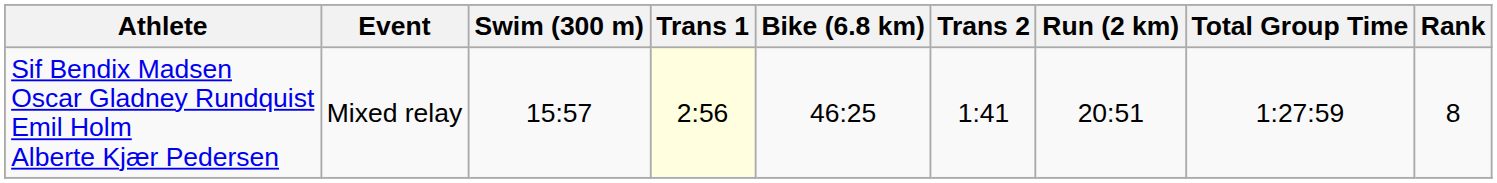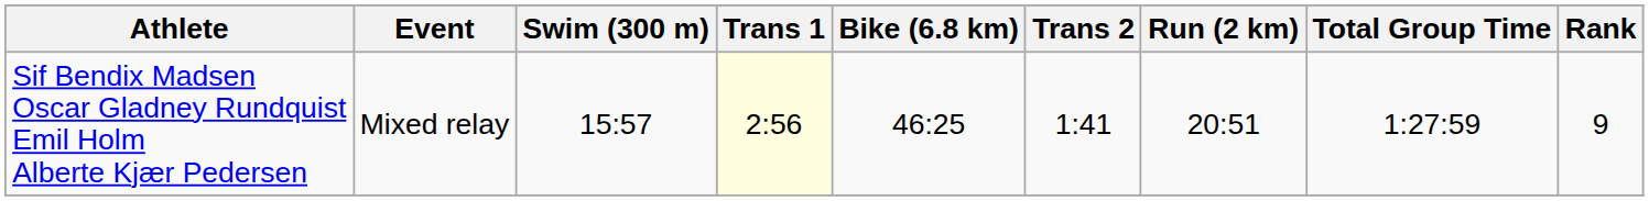row 2 | Rank: 8 -> 9
